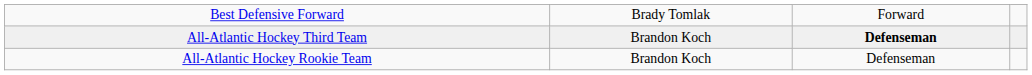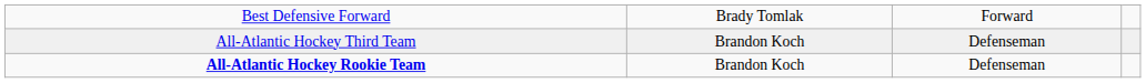row 2 | column 3: bold -> normal
row 3 | column 1: normal -> bold
